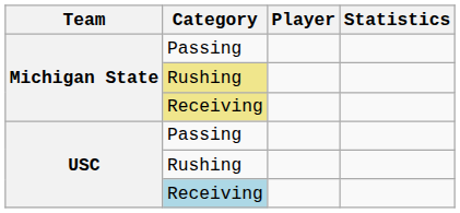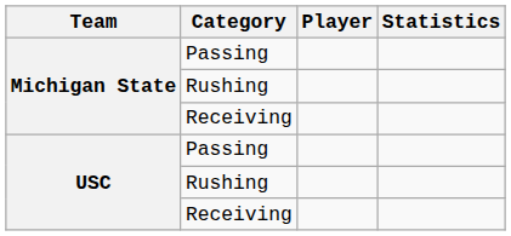Michigan State / Rushing | Category: khaki background -> no background
Michigan State / Receiving | Category: khaki background -> no background
USC / Receiving | Category: lightblue background -> no background
